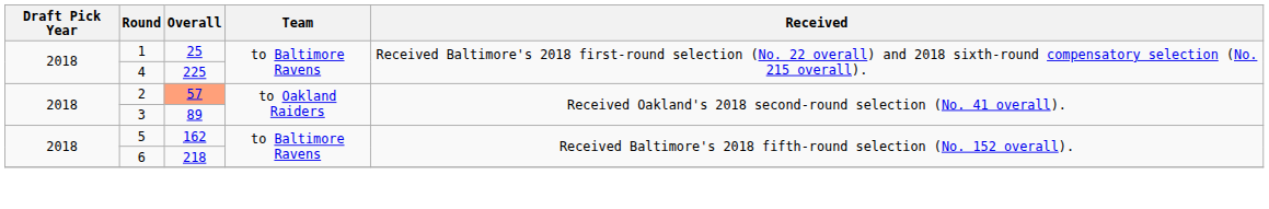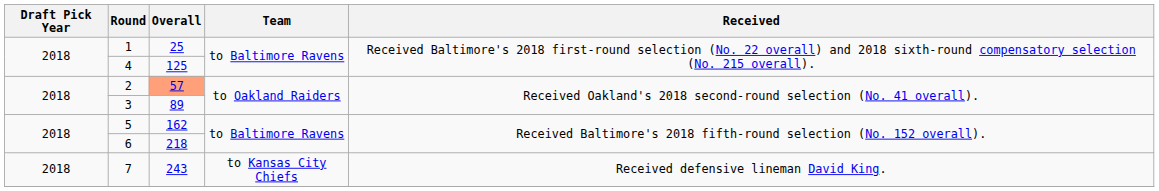4 | Overall: 225 -> 125
+ row: 2018 | 7 | 243 | to Kansas City Chiefs | Received defensive lineman David King.
